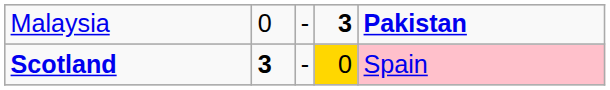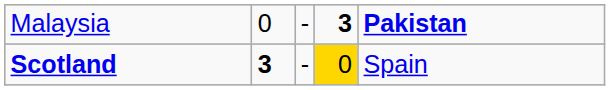Scotland | column 5: pink background -> no background
